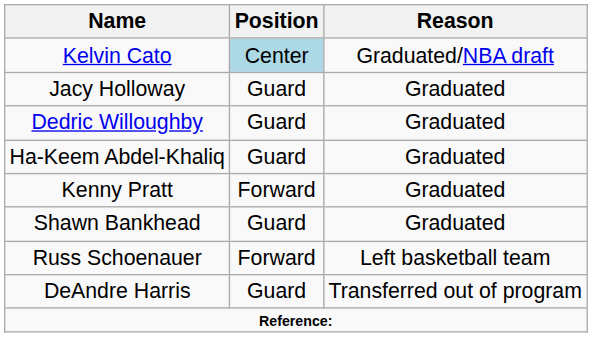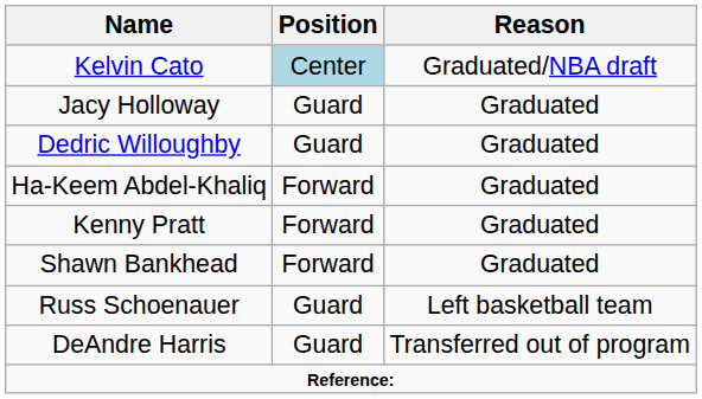Ha-Keem Abdel-Khaliq | Position: Guard -> Forward
Shawn Bankhead | Position: Guard -> Forward
Russ Schoenauer | Position: Forward -> Guard
